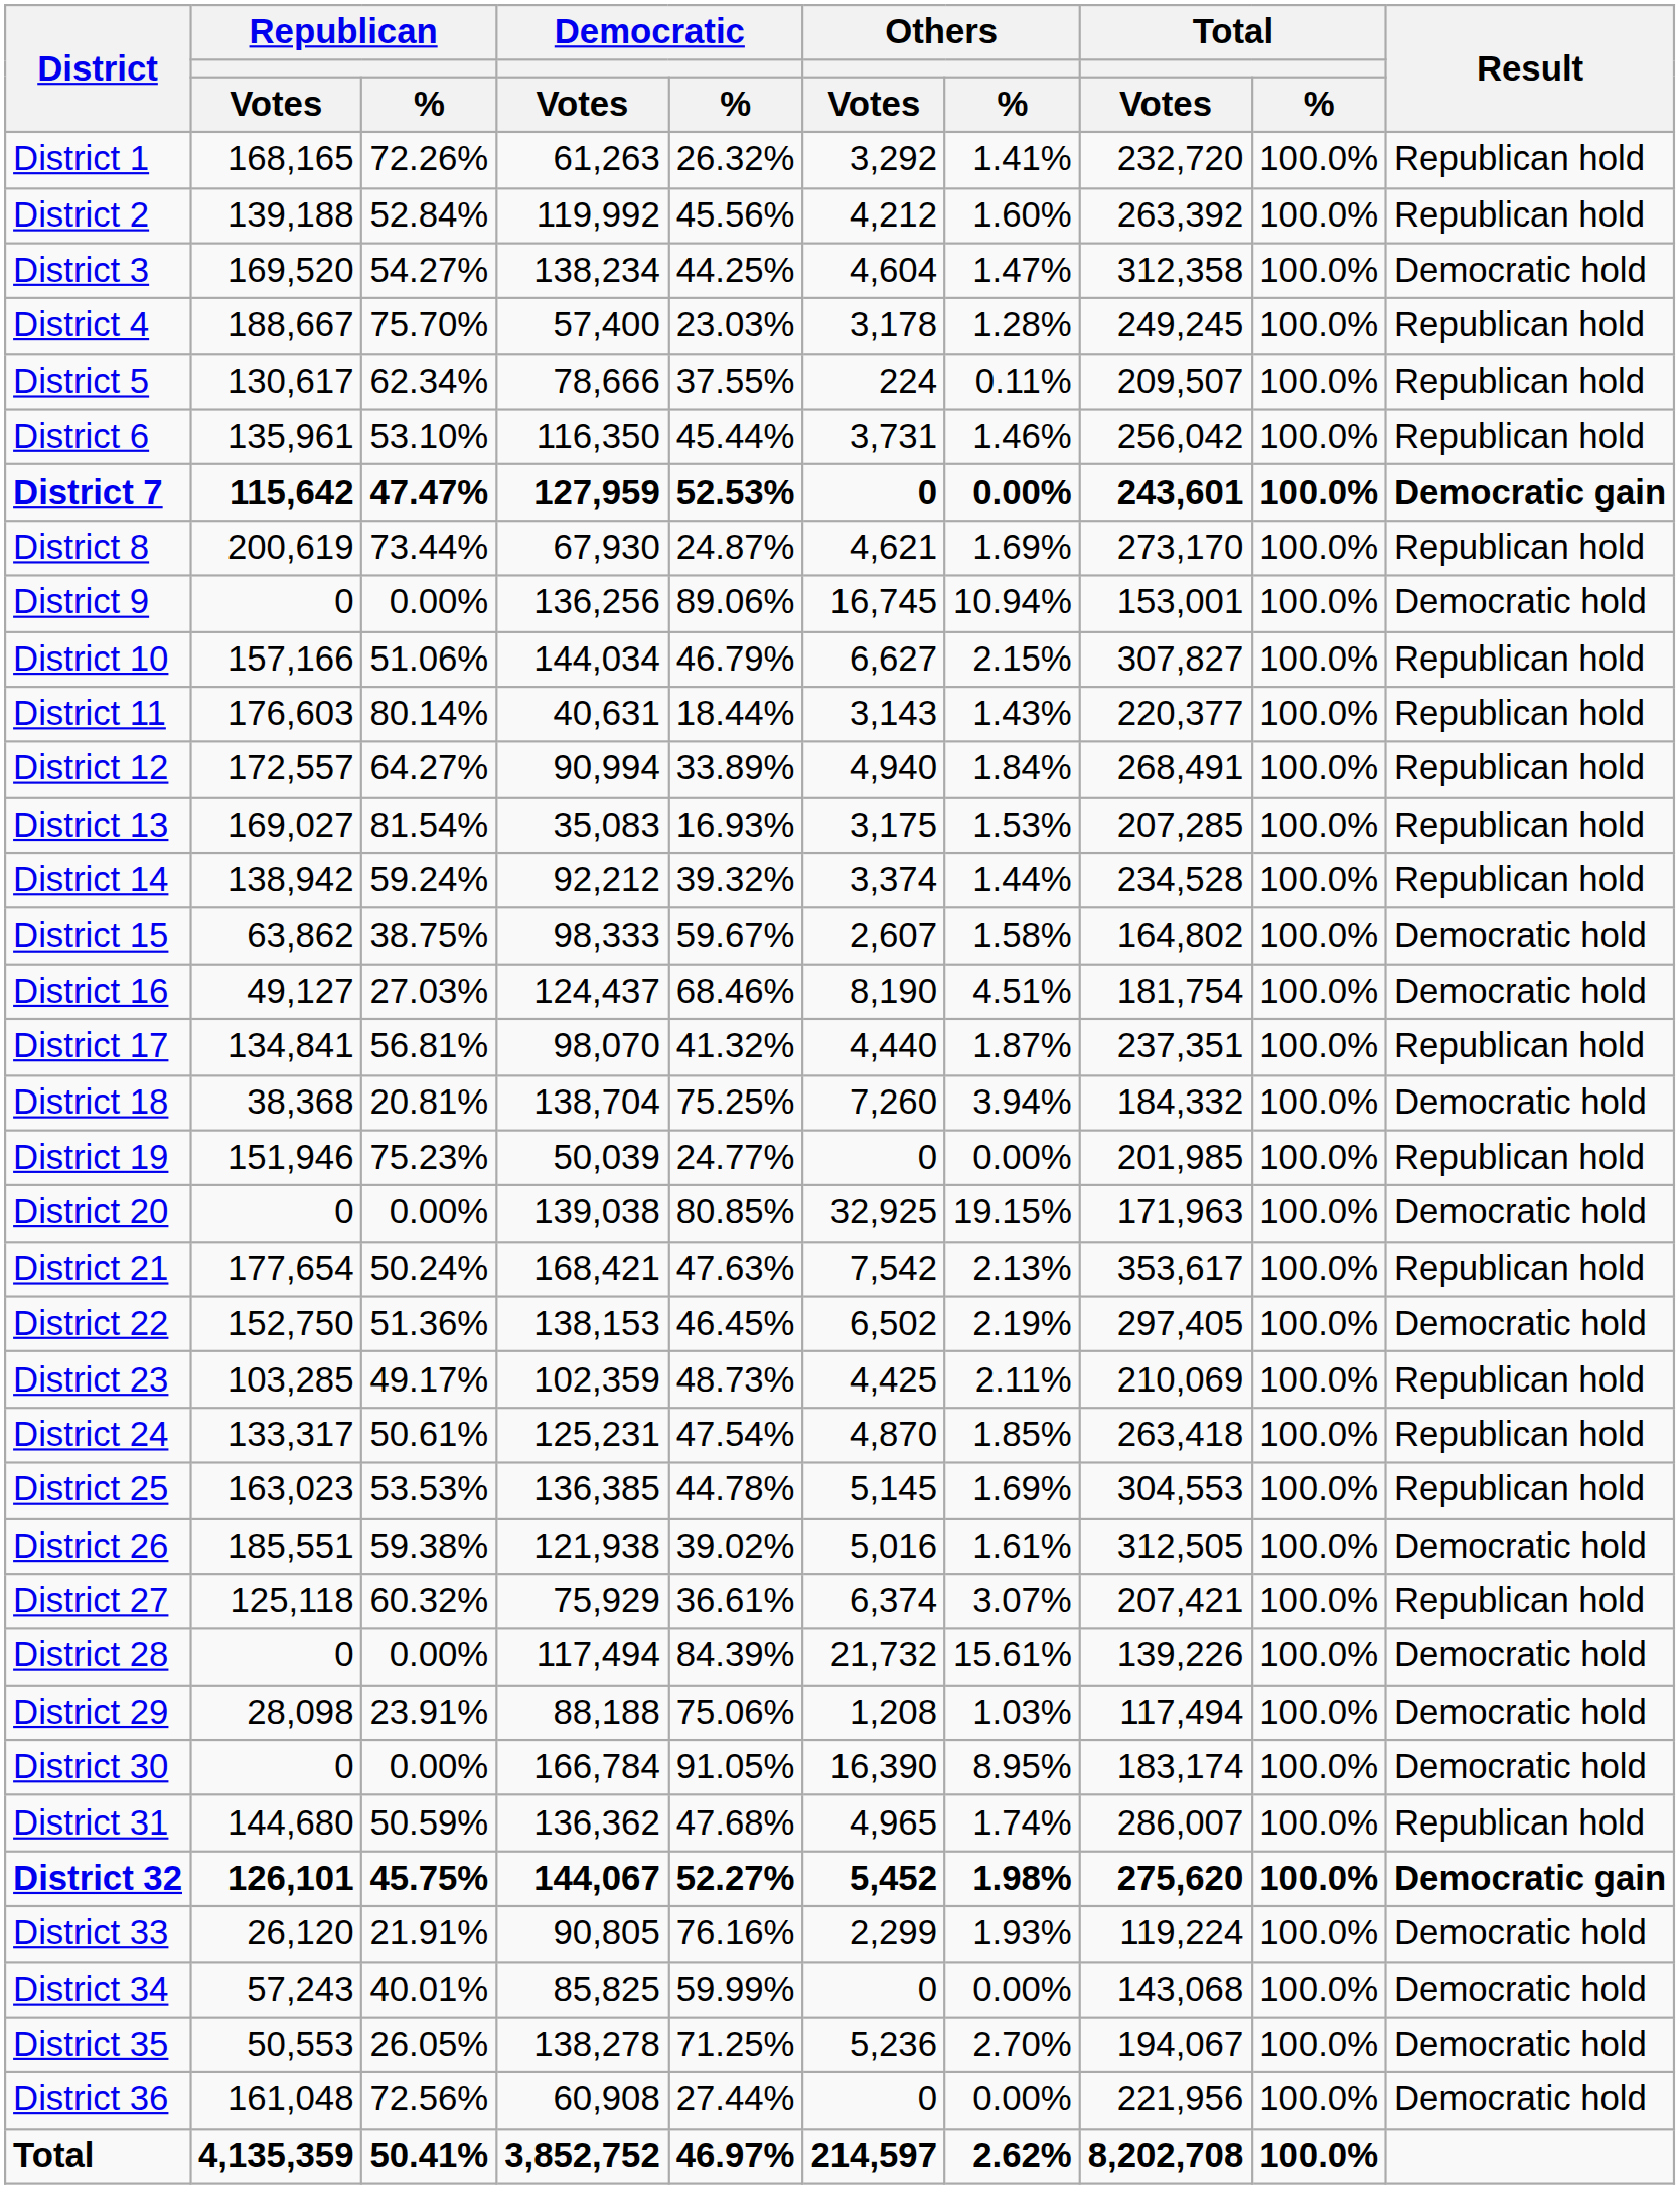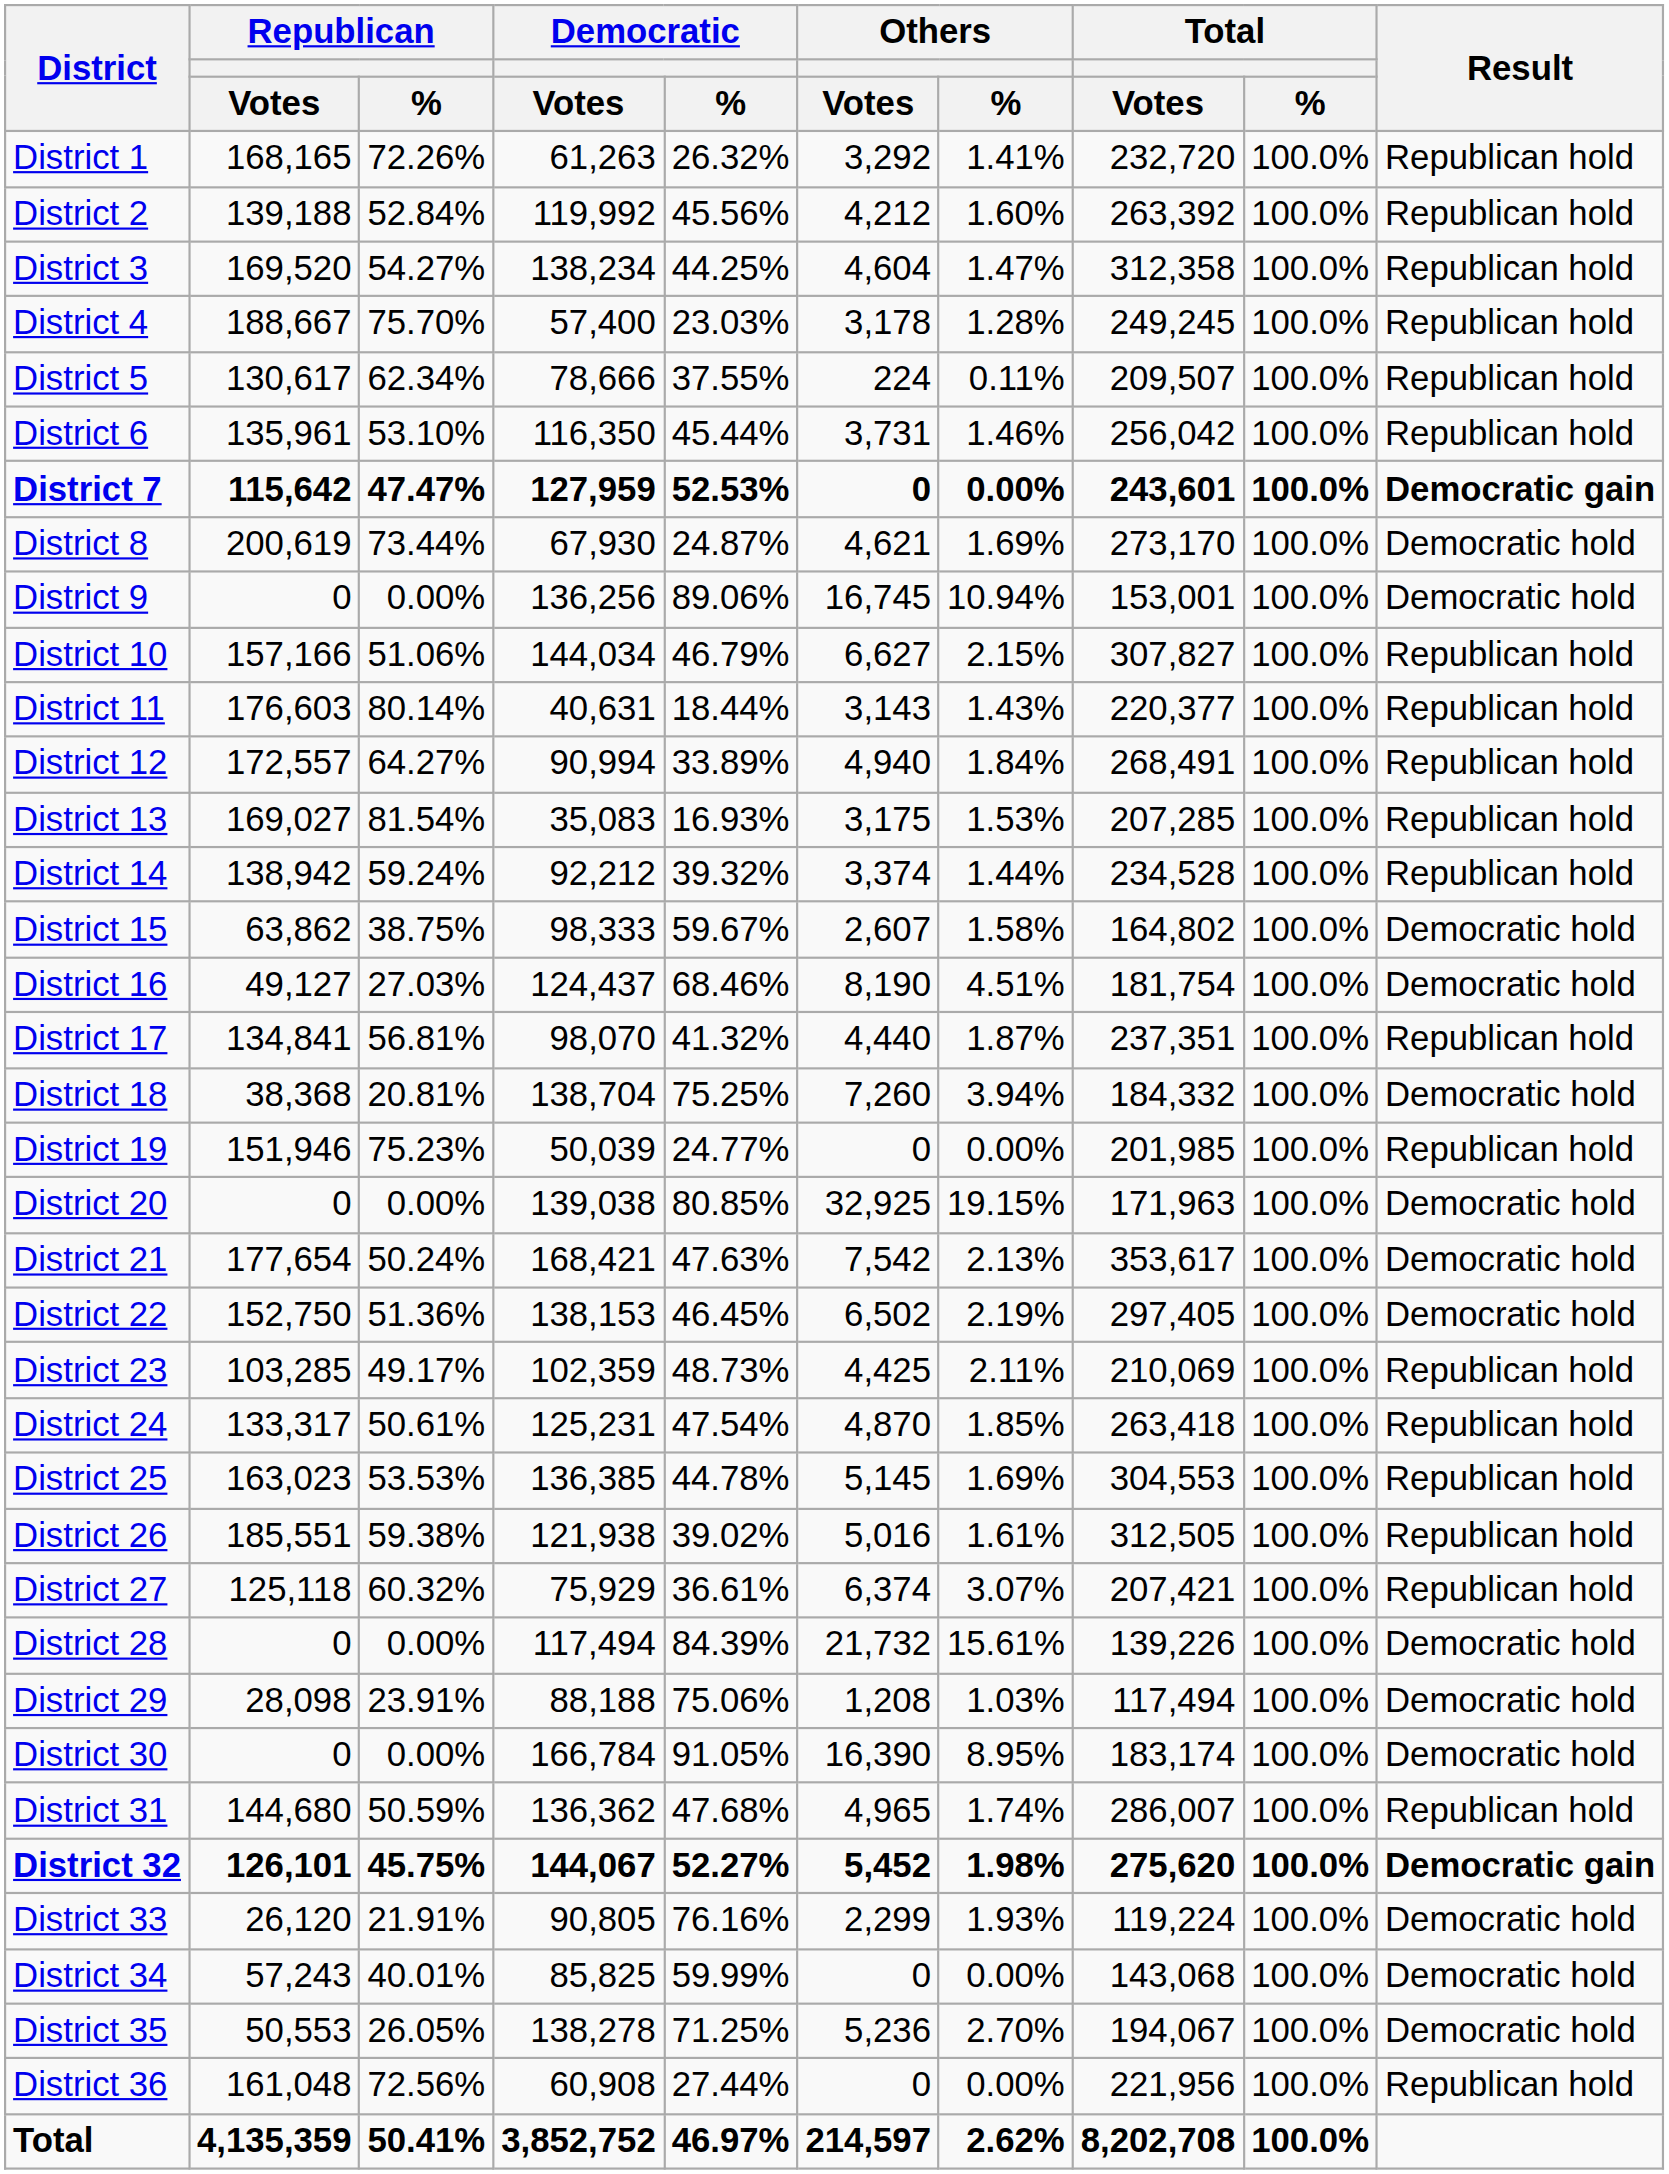District 3 | Result: Democratic hold -> Republican hold
District 8 | Result: Republican hold -> Democratic hold
District 21 | Result: Republican hold -> Democratic hold
District 26 | Result: Democratic hold -> Republican hold
District 36 | Result: Democratic hold -> Republican hold
